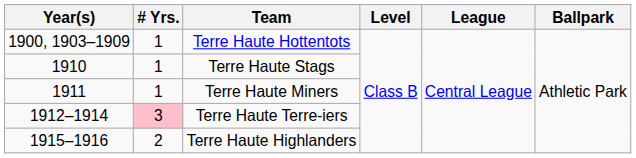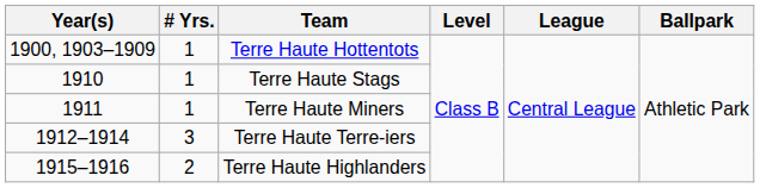Terre Haute Terre-iers | # Yrs.: pink background -> no background
